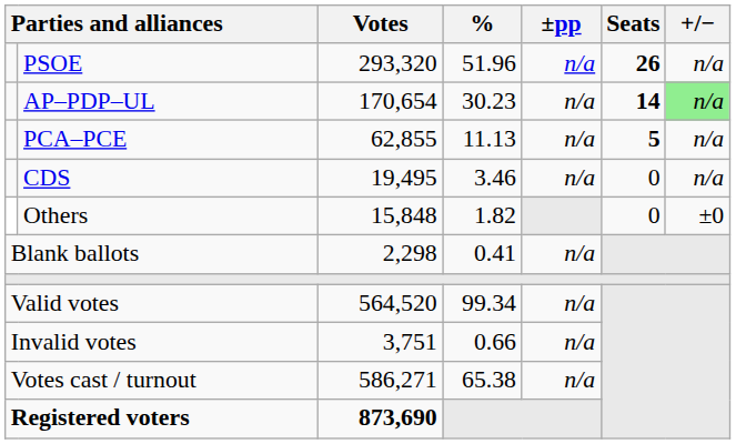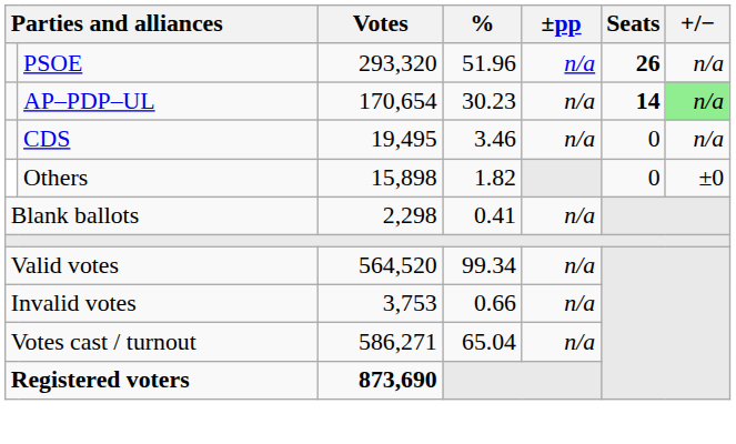- row: PCA–PCE | 62,855 | 11.13 | n/a | 5 | n/a
Others | Votes: 15,848 -> 15,898
Invalid votes | Votes: 3,751 -> 3,753
Votes cast / turnout | %: 65.38 -> 65.04
